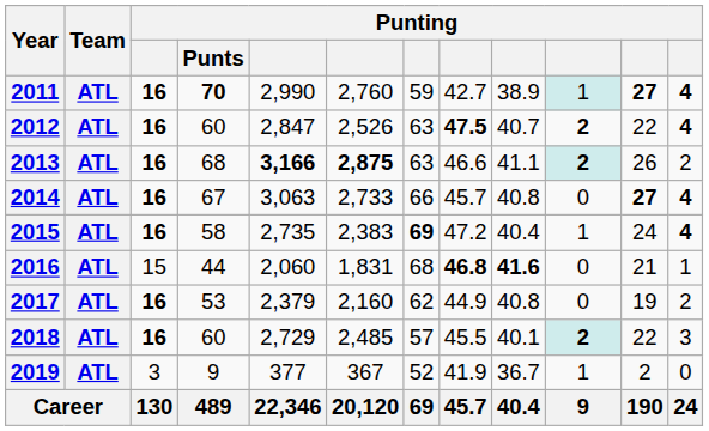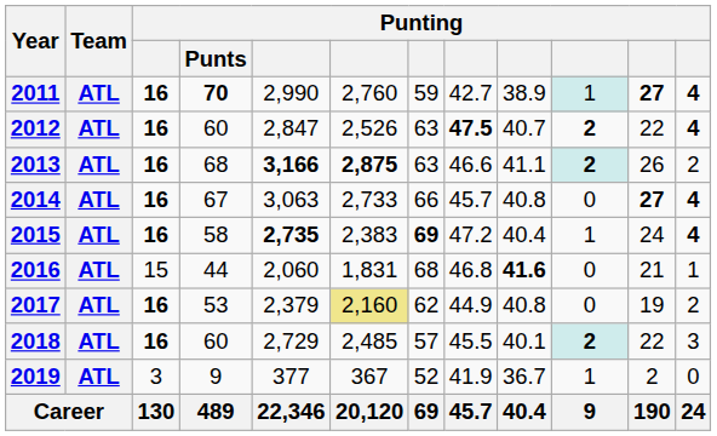2015 | column 5: normal -> bold
2016 | column 8: bold -> normal
2017 | column 6: no background -> khaki background
